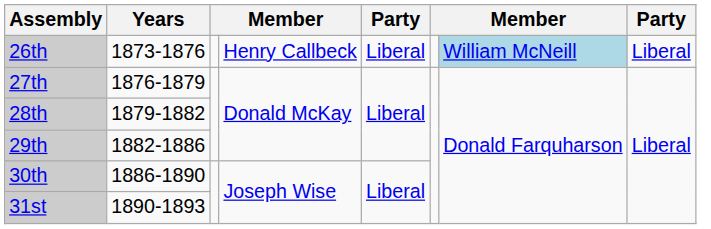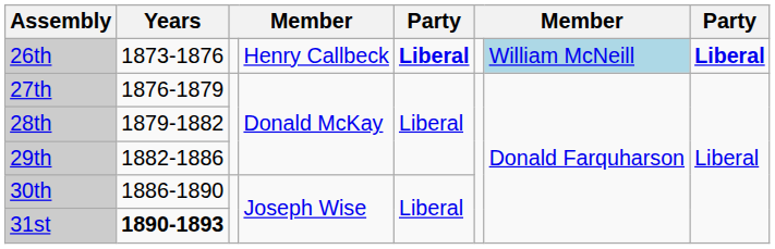26th | column 5: normal -> bold
26th | column 8: normal -> bold
31st | Years: normal -> bold
